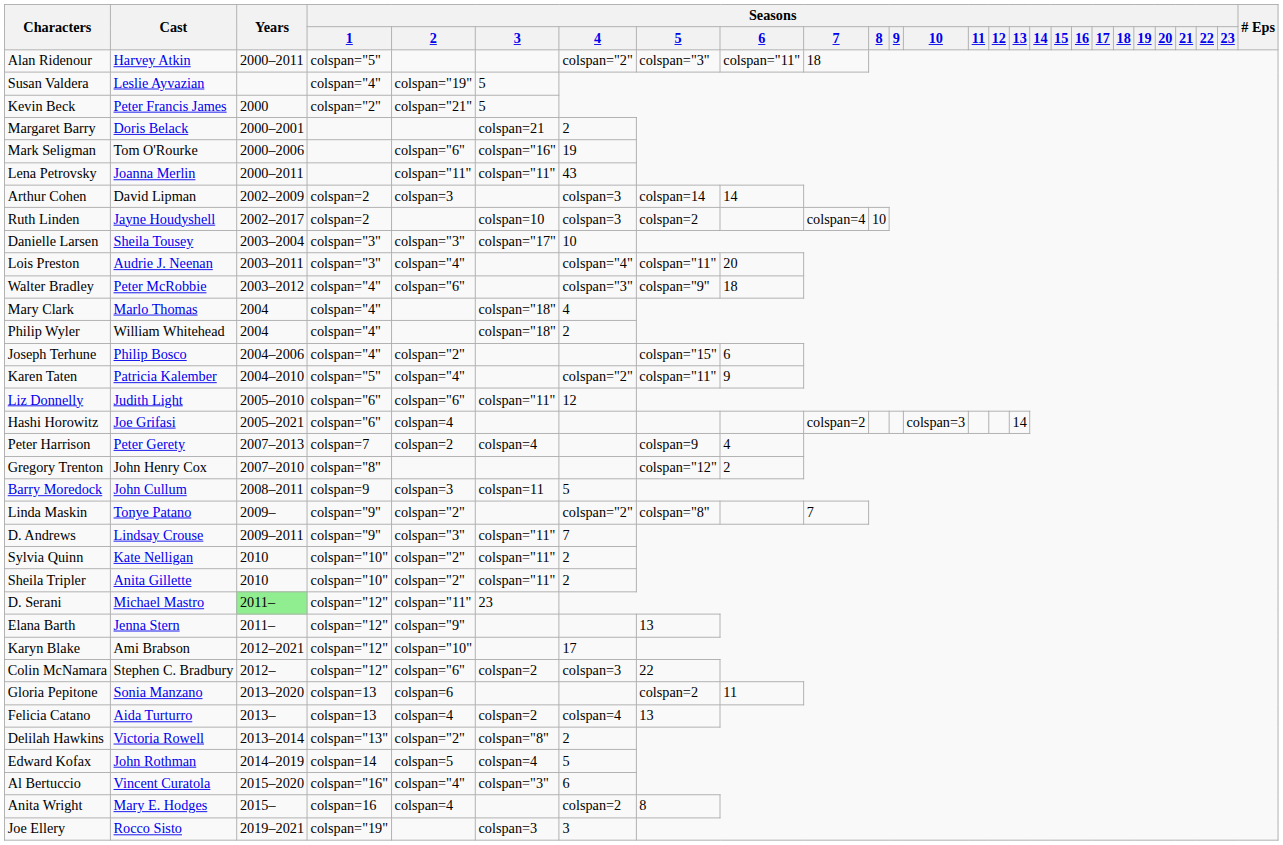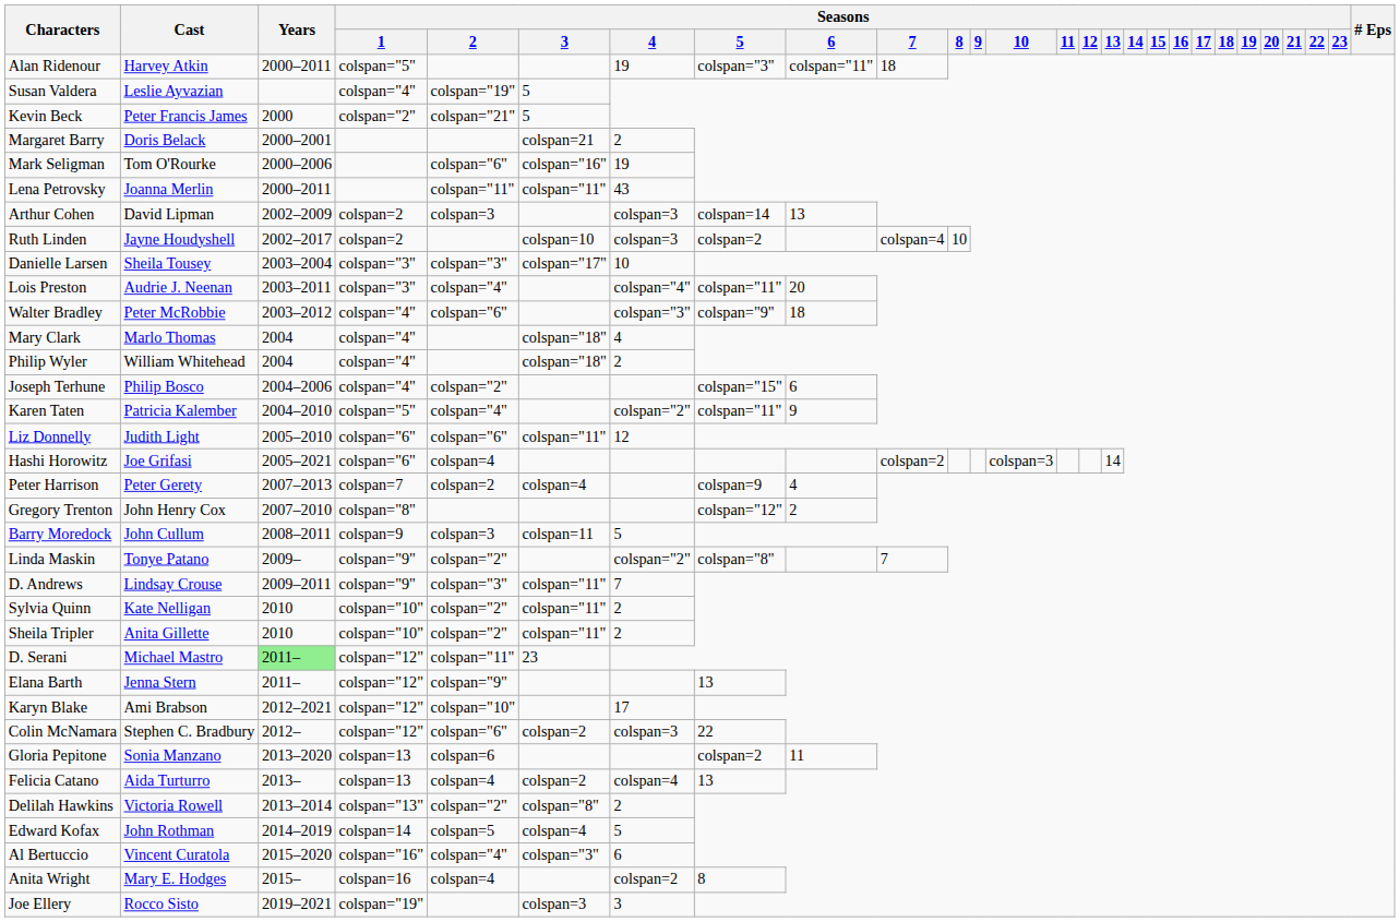Alan Ridenour | Seasons / 4: colspan="2" -> 19
Arthur Cohen | Seasons / 6: 14 -> 13
